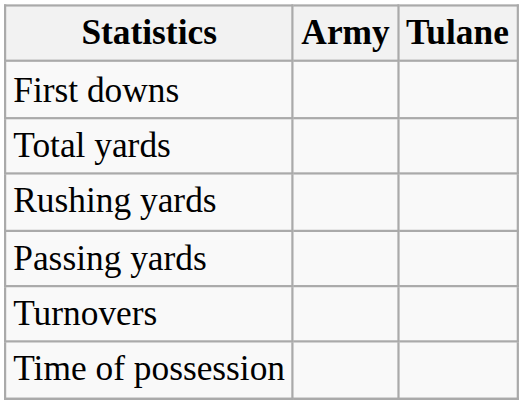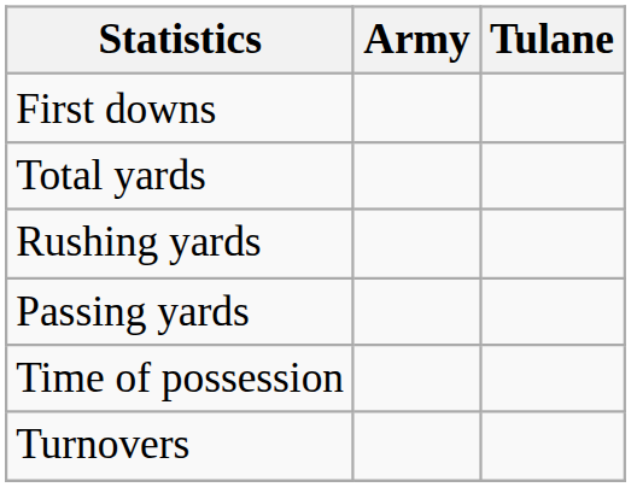rows swapped: Turnovers <-> Time of possession
